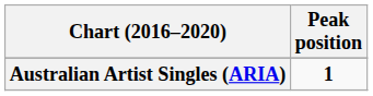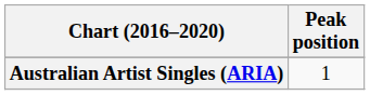Australian Artist Singles (ARIA) | Peak position: bold -> normal
